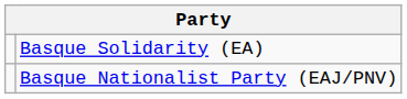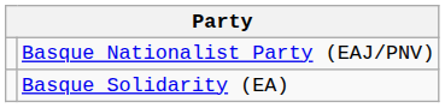rows swapped: Basque Nationalist Party (EAJ/PNV) <-> Basque Solidarity (EA)
